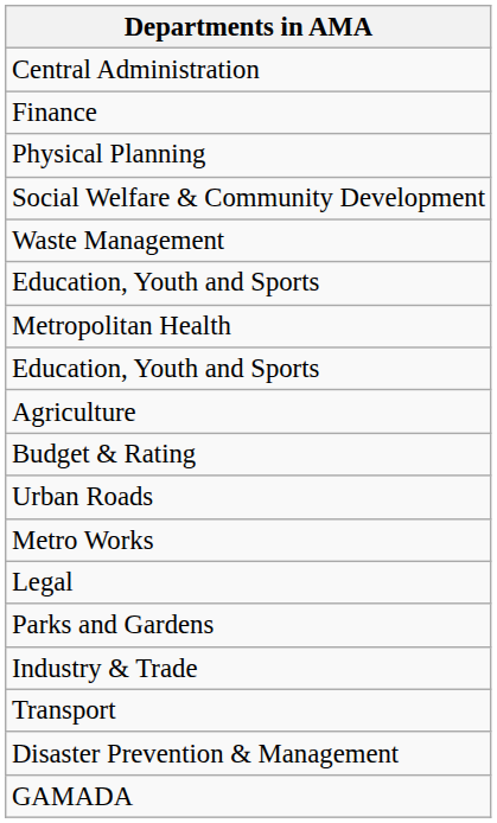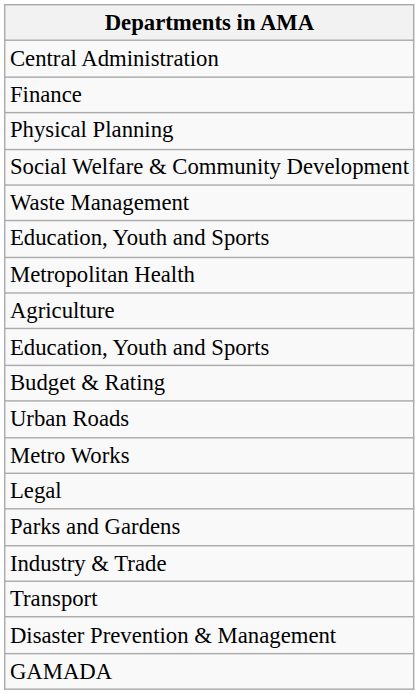row 9 | column 1: Education, Youth and Sports -> Agriculture
row 10 | column 1: Agriculture -> Education, Youth and Sports
